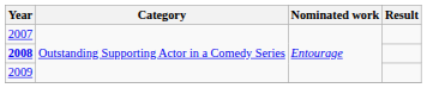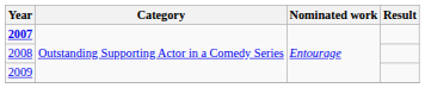2007 | Year: normal -> bold
2008 | Year: bold -> normal
